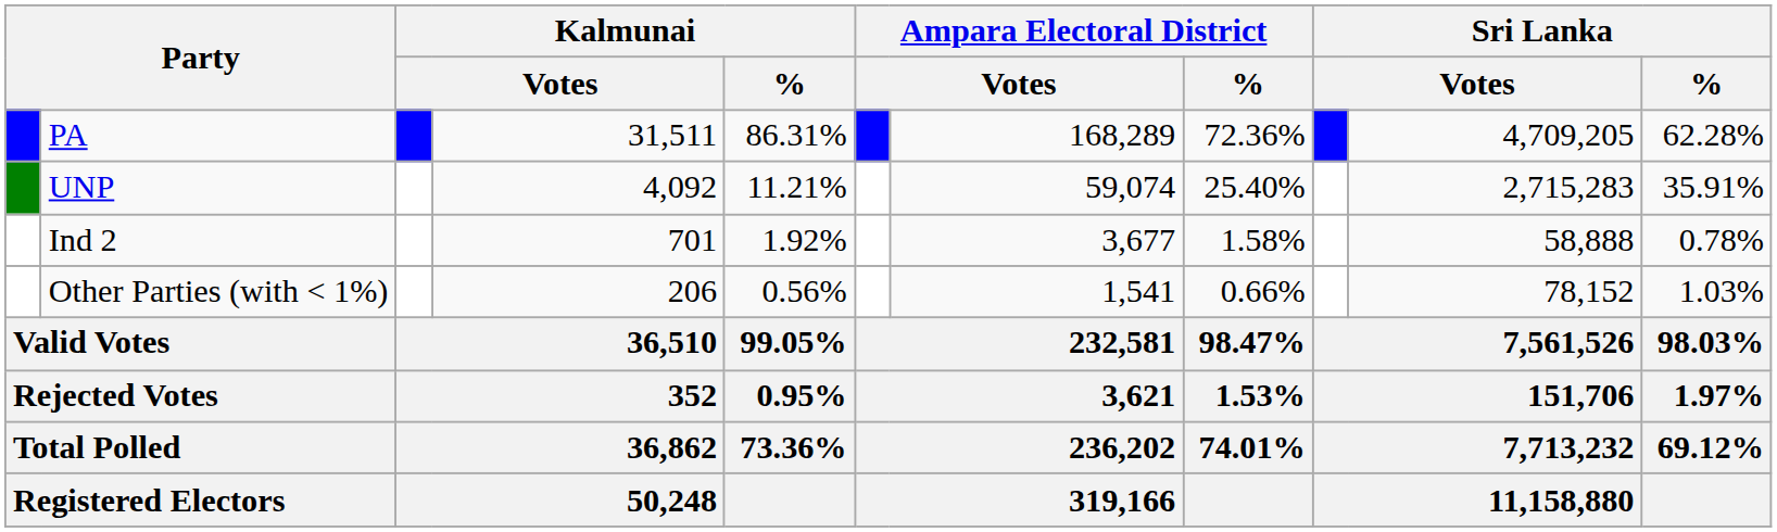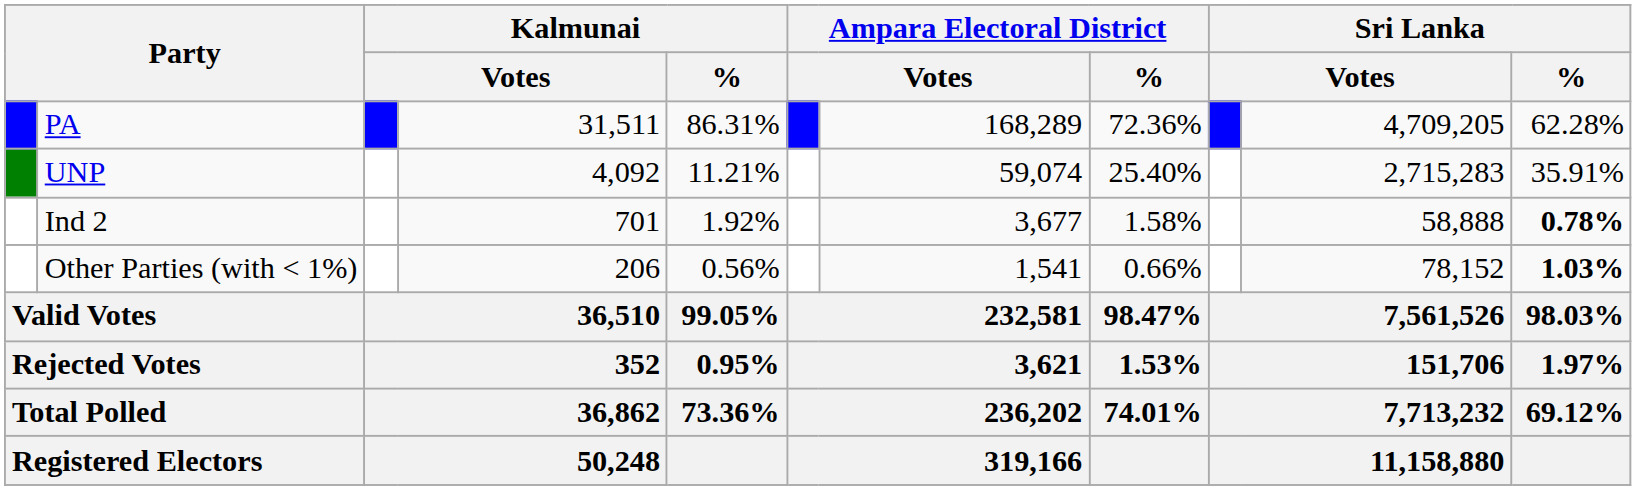Ind 2 | Sri Lanka / %: normal -> bold
Other Parties (with < 1%) | Sri Lanka / %: normal -> bold
